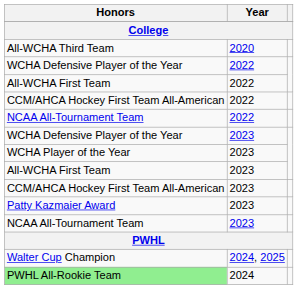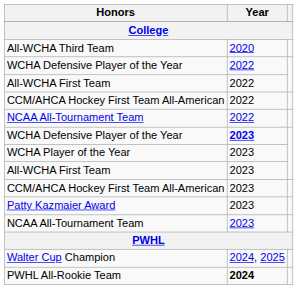WCHA Defensive Player of the Year / 2023 | Year: normal -> bold
PWHL All-Rookie Team | Honors: lightgreen background -> no background
PWHL All-Rookie Team | Year: normal -> bold
